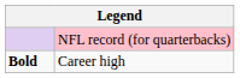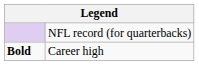row 2 | column 2: pink background -> no background
